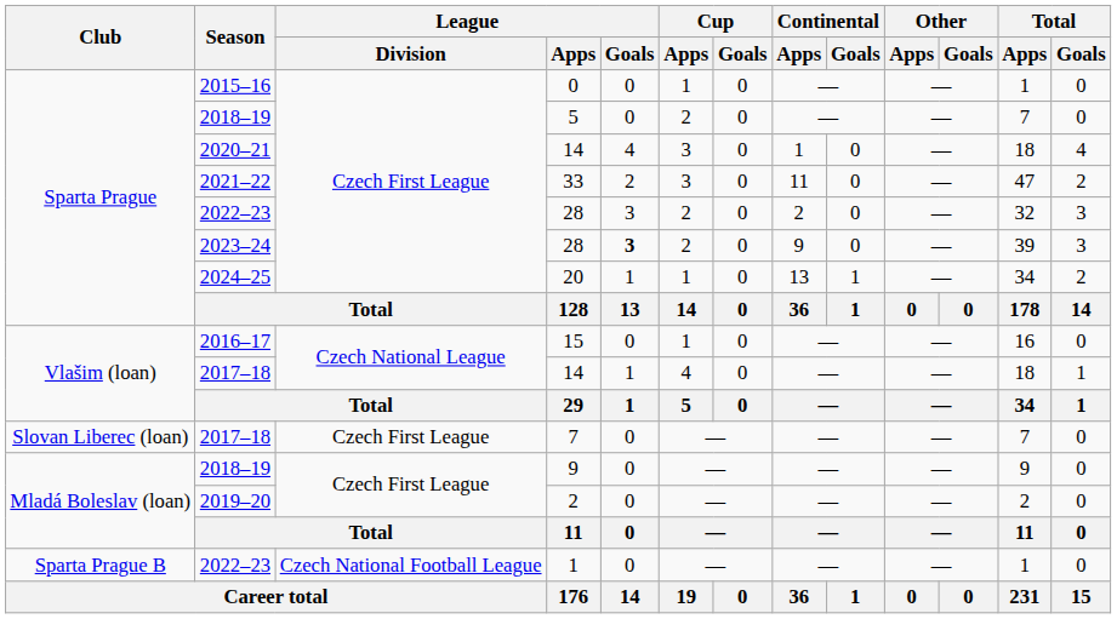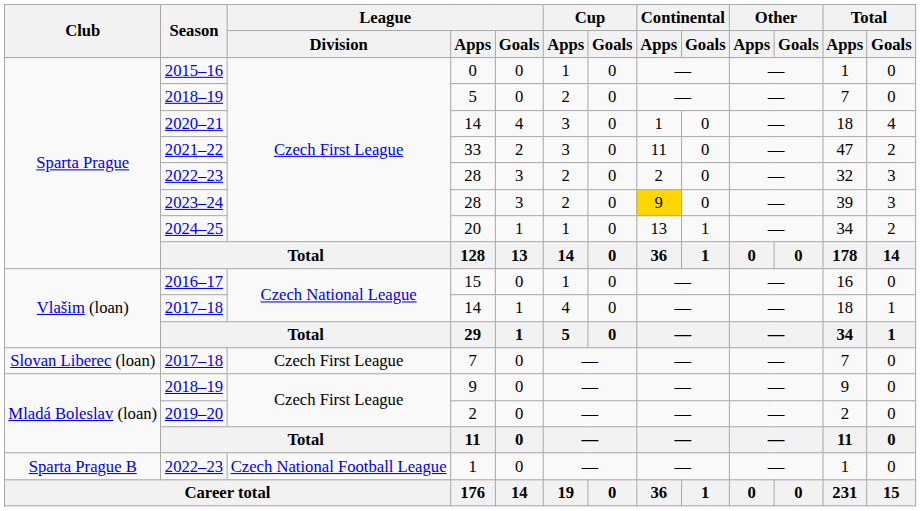2023–24 / 28 | League / Goals: bold -> normal
2023–24 / 28 | Continental / Apps: no background -> gold background
